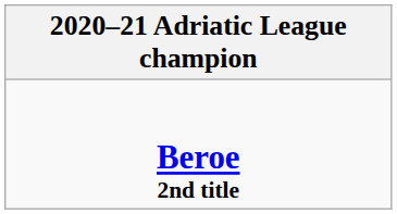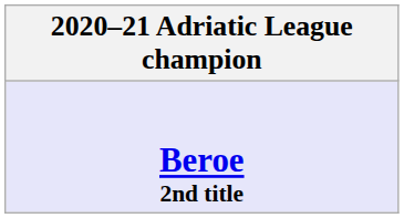row 2 | column 1: no background -> lavender background
